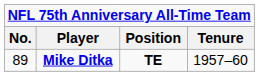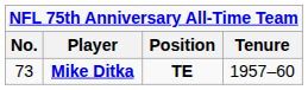Mike Ditka | No.: 89 -> 73
